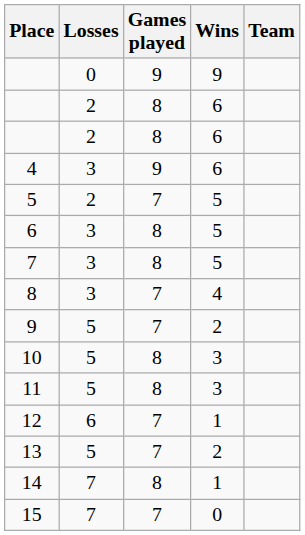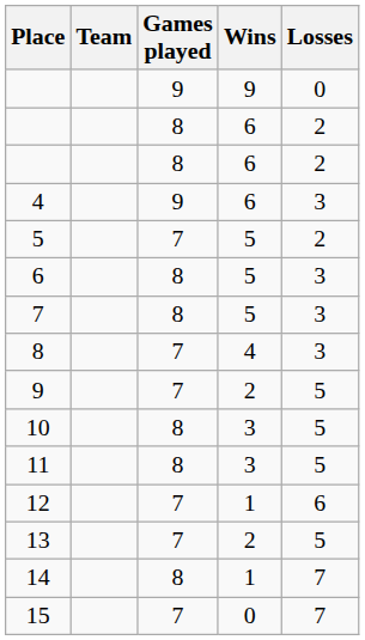columns swapped: Team <-> Losses
